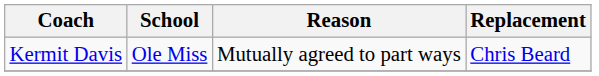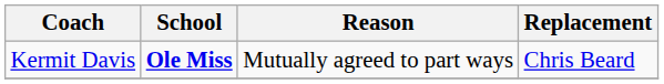Kermit Davis | School: normal -> bold
